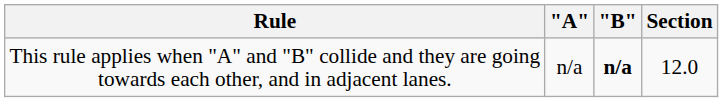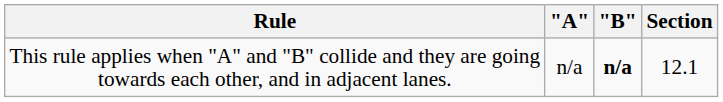row 2 | Section: 12.0 -> 12.1
